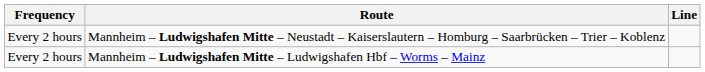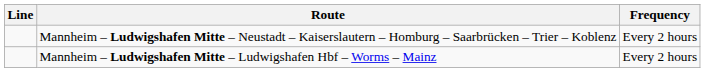columns swapped: Line <-> Frequency
